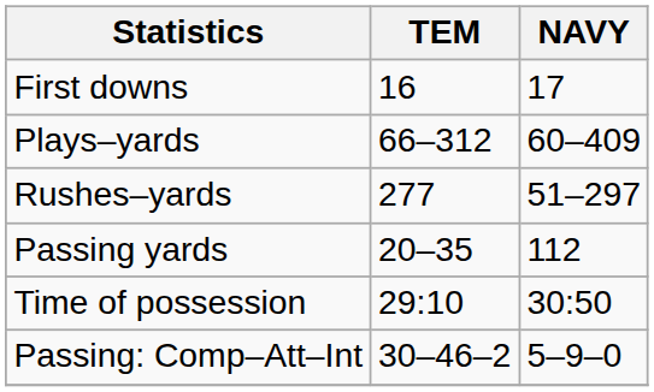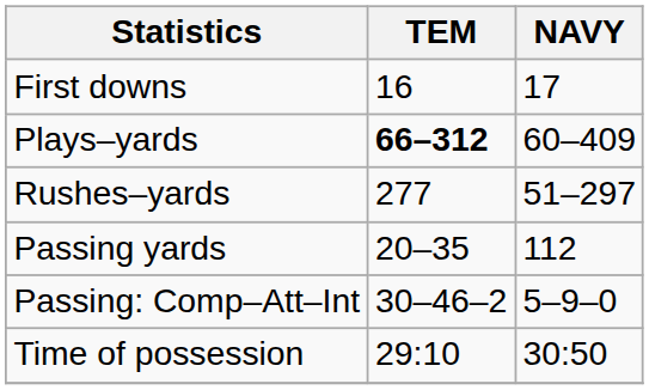Plays–yards | TEM: normal -> bold
rows swapped: Passing: Comp–Att–Int <-> Time of possession
